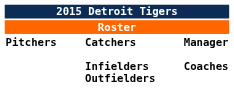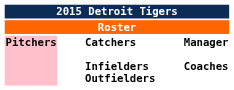Pitchers | column 1: no background -> pink background
